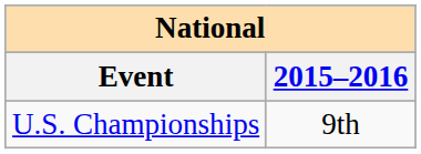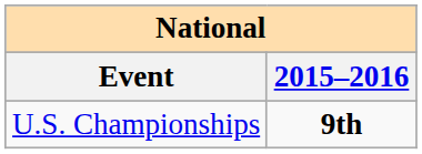U.S. Championships | 2015–2016: normal -> bold
